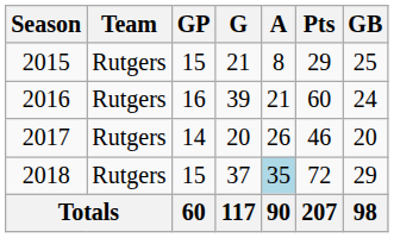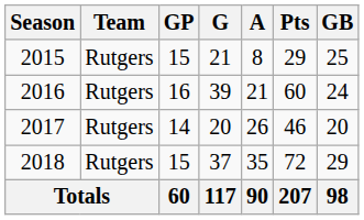2018 | A: lightblue background -> no background
